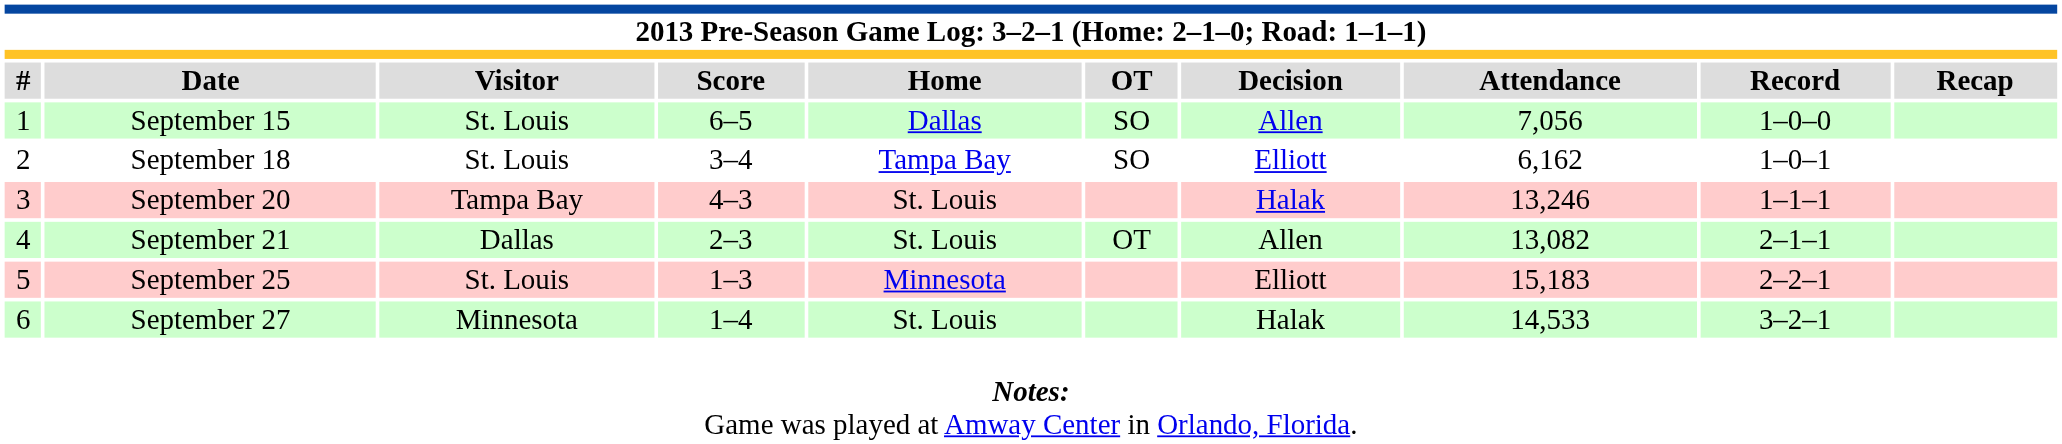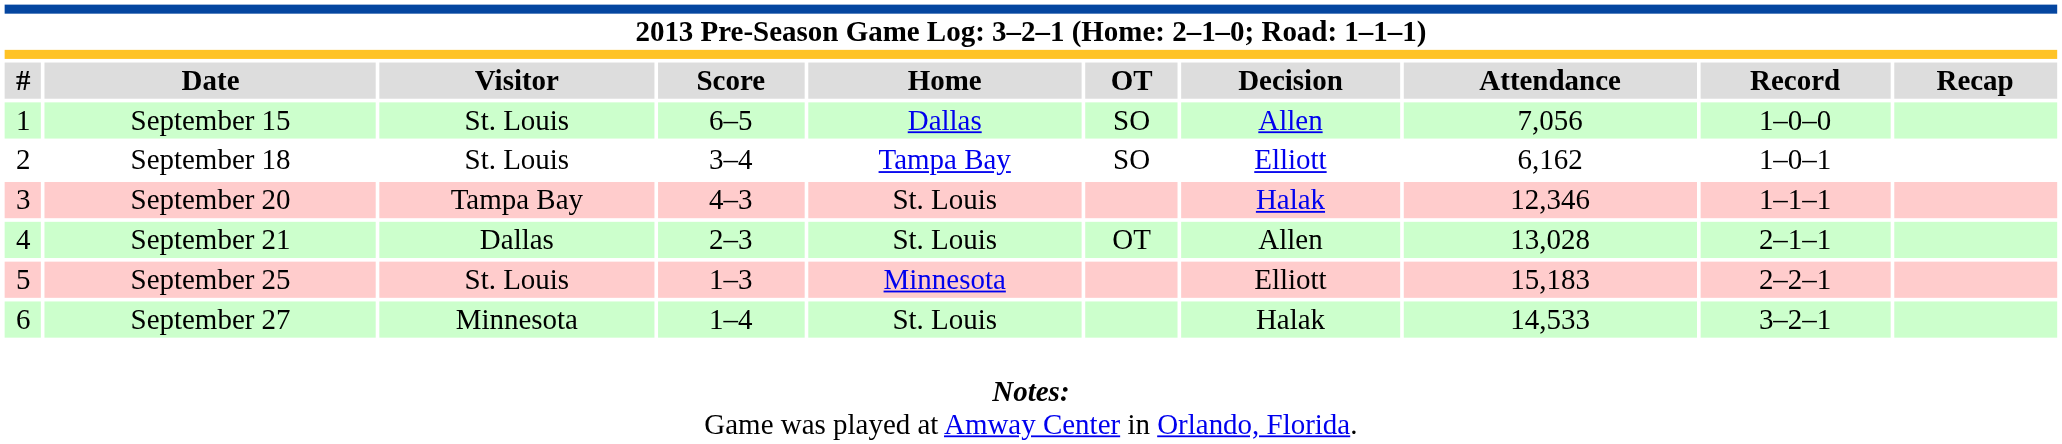September 20 | Attendance: 13,246 -> 12,346
September 21 | Attendance: 13,082 -> 13,028
